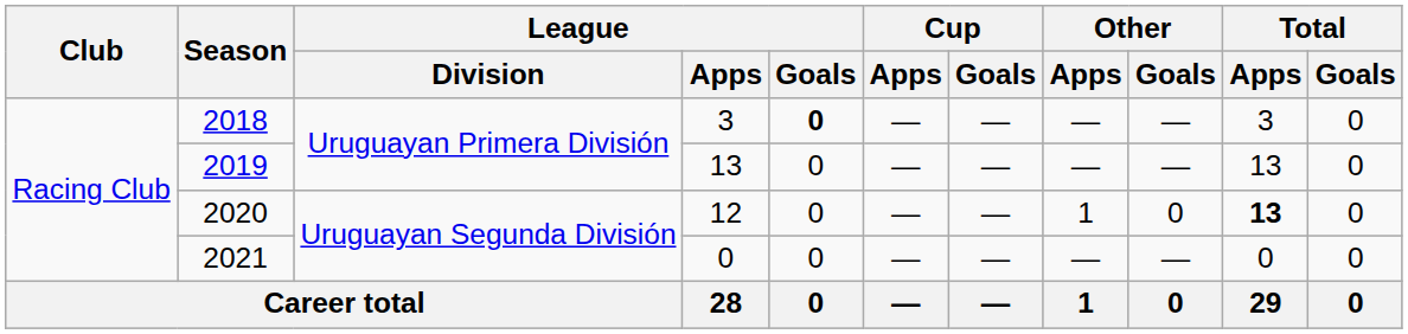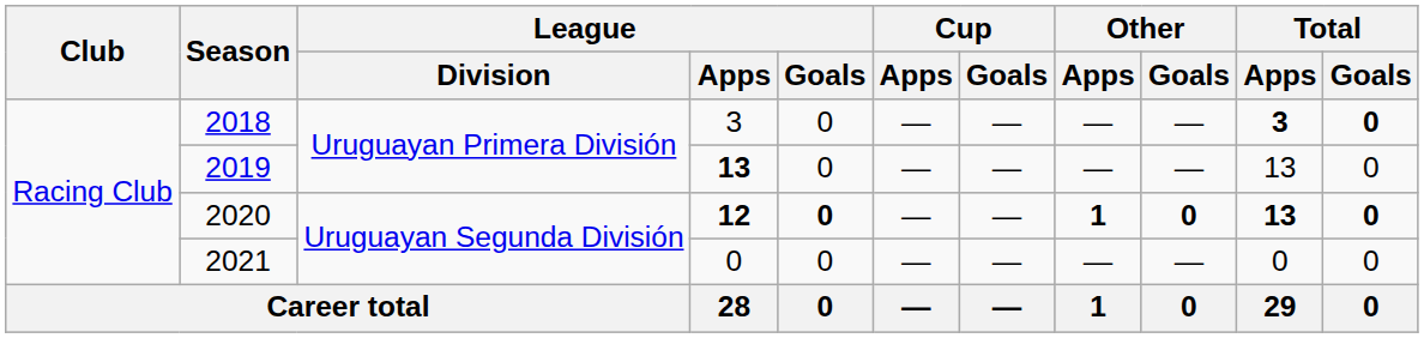2018 | League / Goals: bold -> normal
2018 | Total / Apps: normal -> bold
2018 | Total / Goals: normal -> bold
2019 | League / Apps: normal -> bold
2020 | League / Apps: normal -> bold
2020 | League / Goals: normal -> bold
2020 | Other / Apps: normal -> bold
2020 | Other / Goals: normal -> bold
2020 | Total / Goals: normal -> bold
